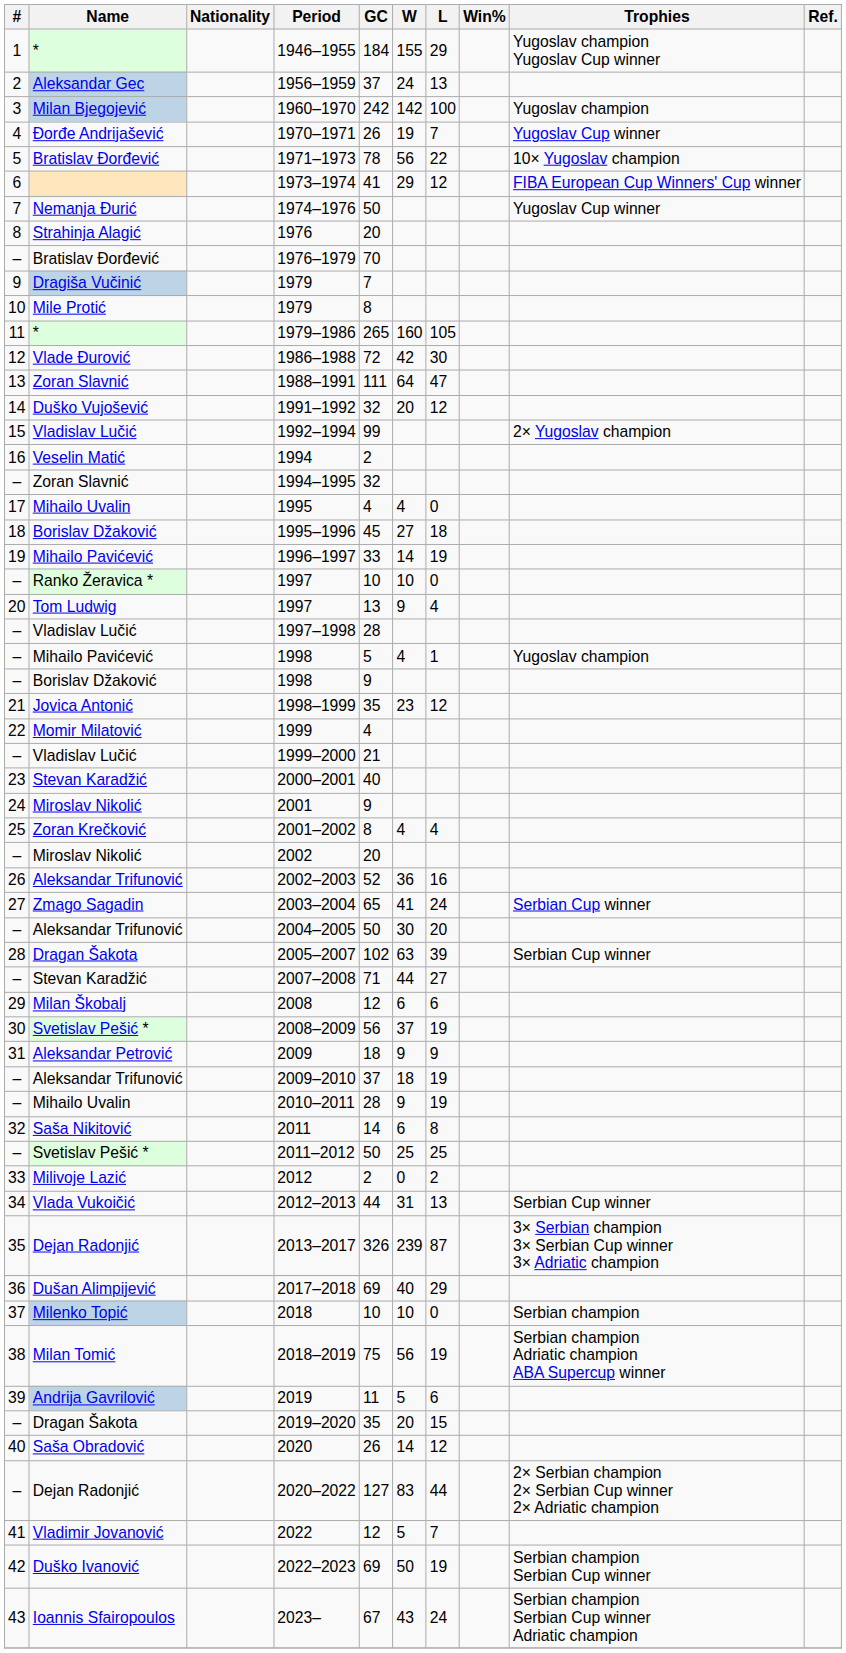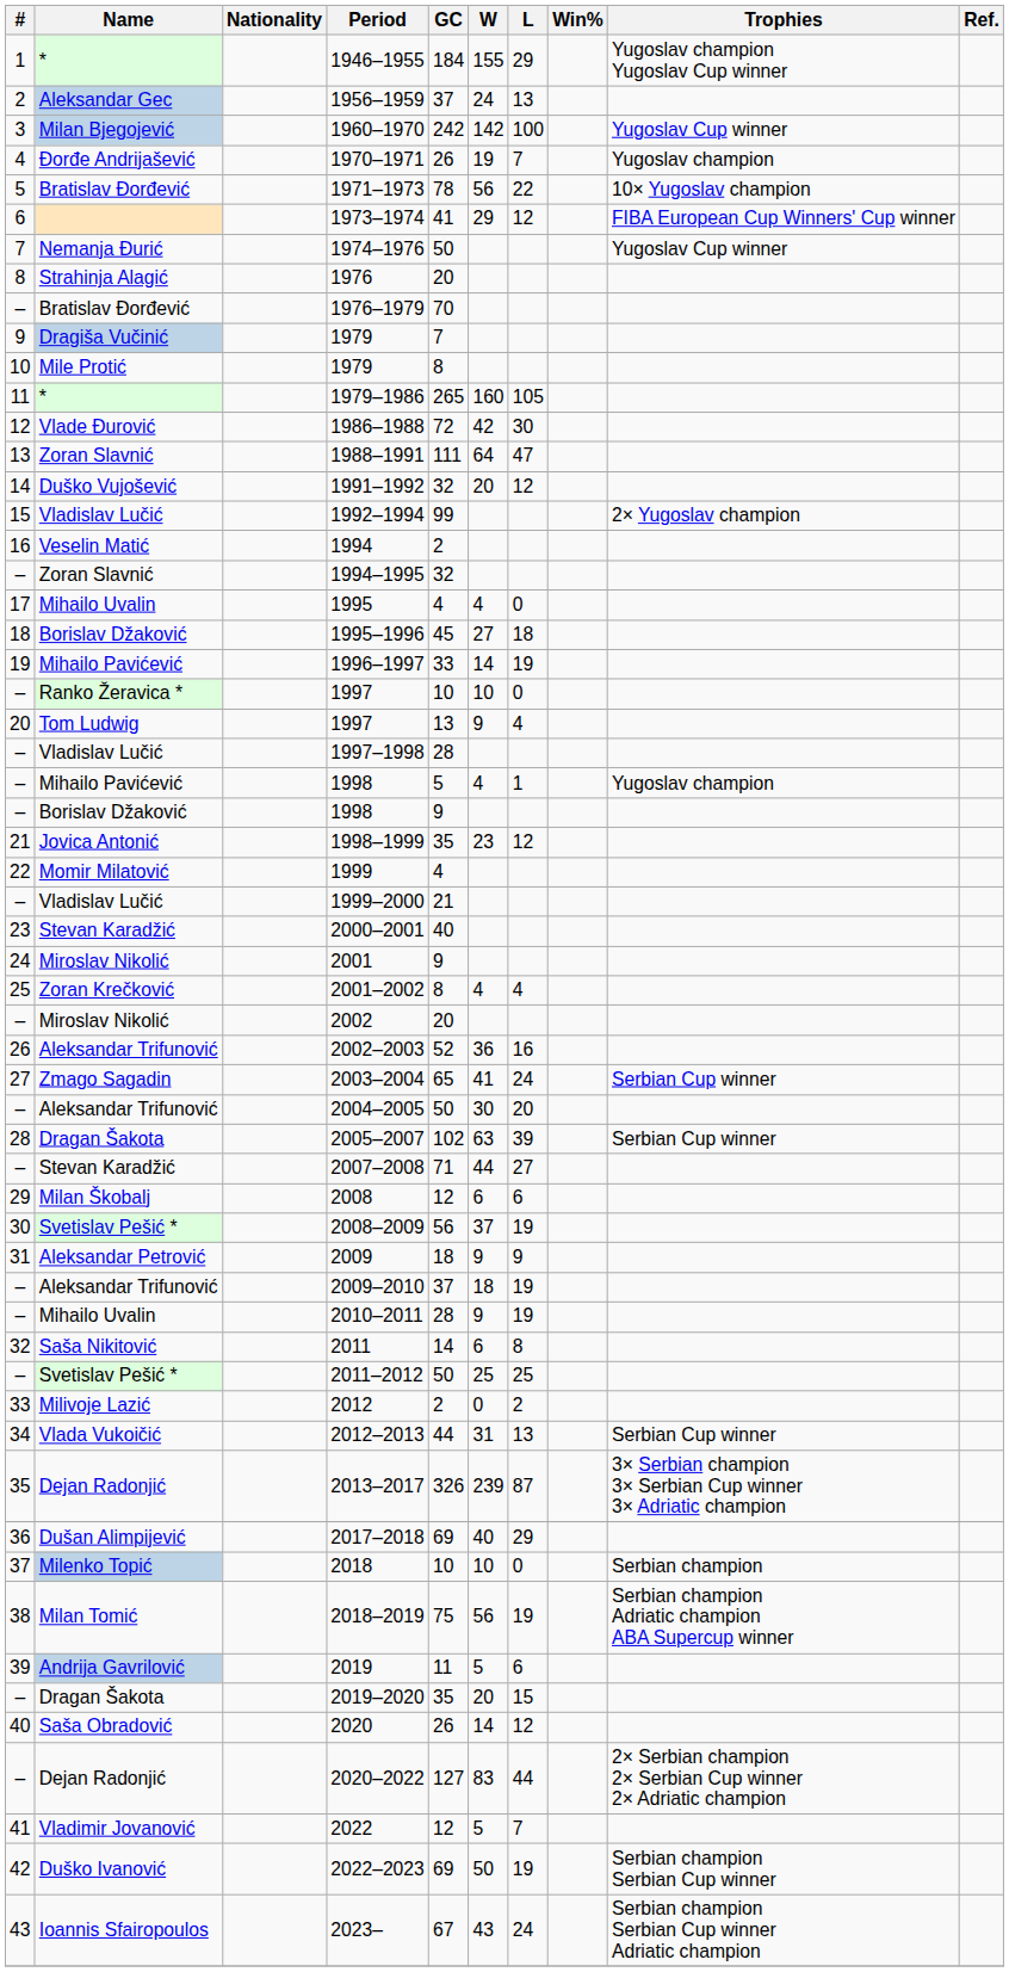1960–1970 | Trophies: Yugoslav champion -> Yugoslav Cup winner
1970–1971 | Trophies: Yugoslav Cup winner -> Yugoslav champion
